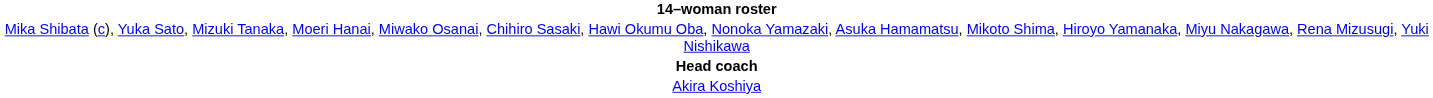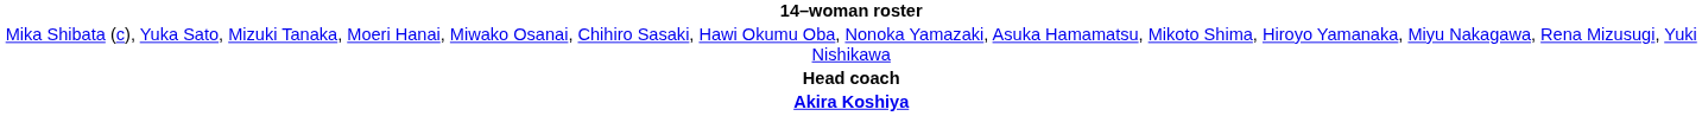row 4 | column 1: normal -> bold
